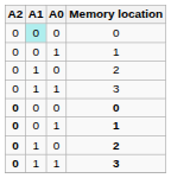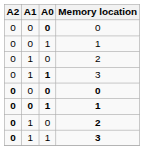row 2 | A1: paleturquoise background -> no background
row 2 | A0: normal -> bold
row 5 | A0: normal -> bold
row 6 | A0: normal -> bold
row 7 | A1: normal -> bold
row 7 | A0: normal -> bold
